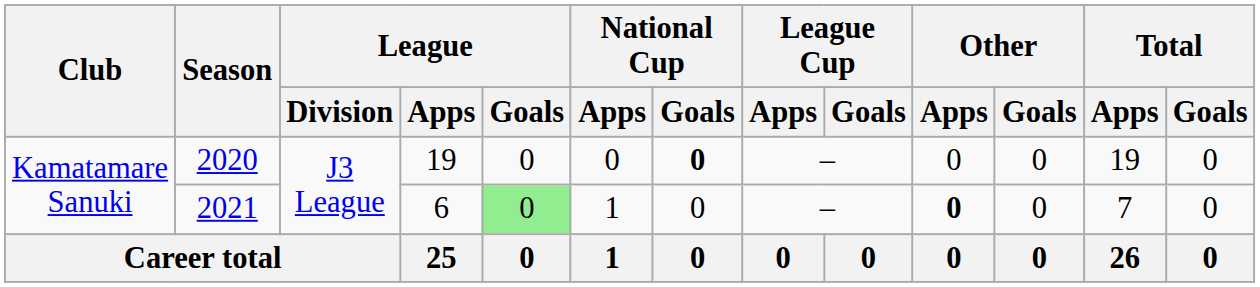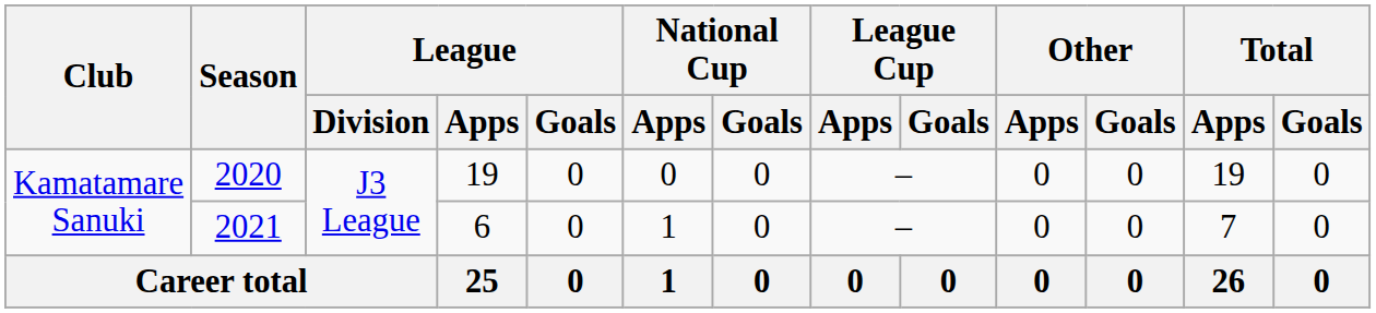2020 | National Cup / Goals: bold -> normal
2021 | League / Goals: lightgreen background -> no background
2021 | Other / Apps: bold -> normal
